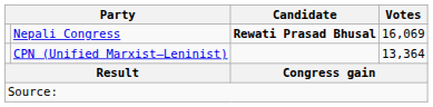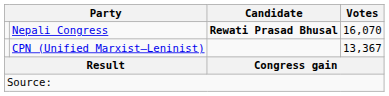Nepali Congress | Votes: 16,069 -> 16,070
CPN (Unified Marxist–Leninist) | Votes: 13,364 -> 13,367
